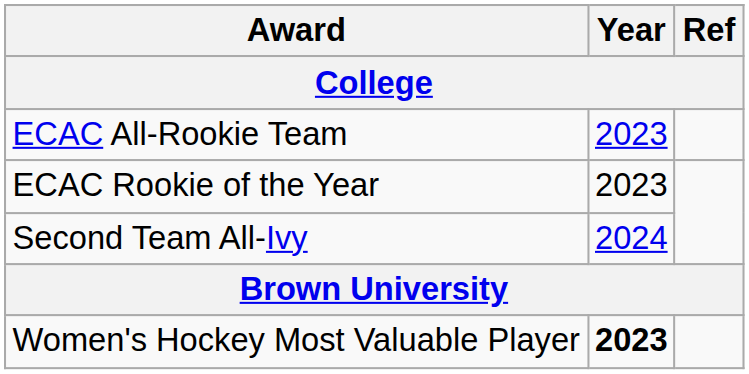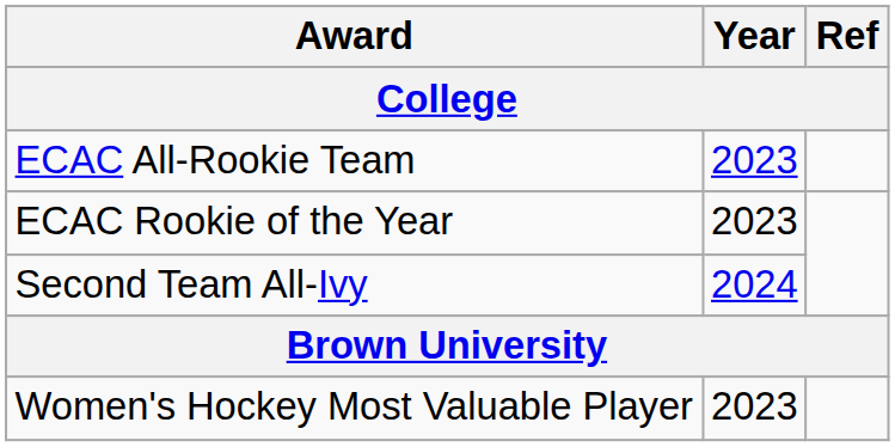Women's Hockey Most Valuable Player | Year: bold -> normal
